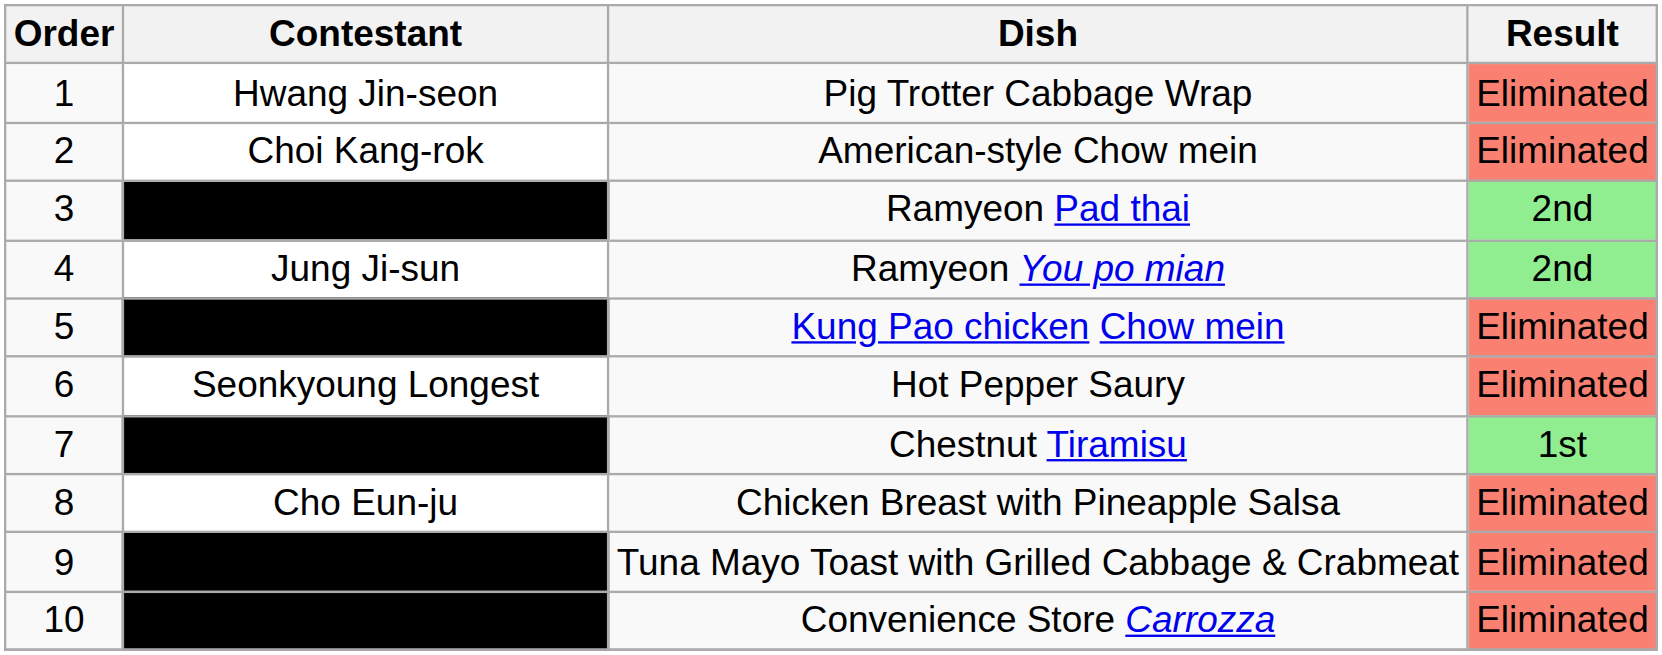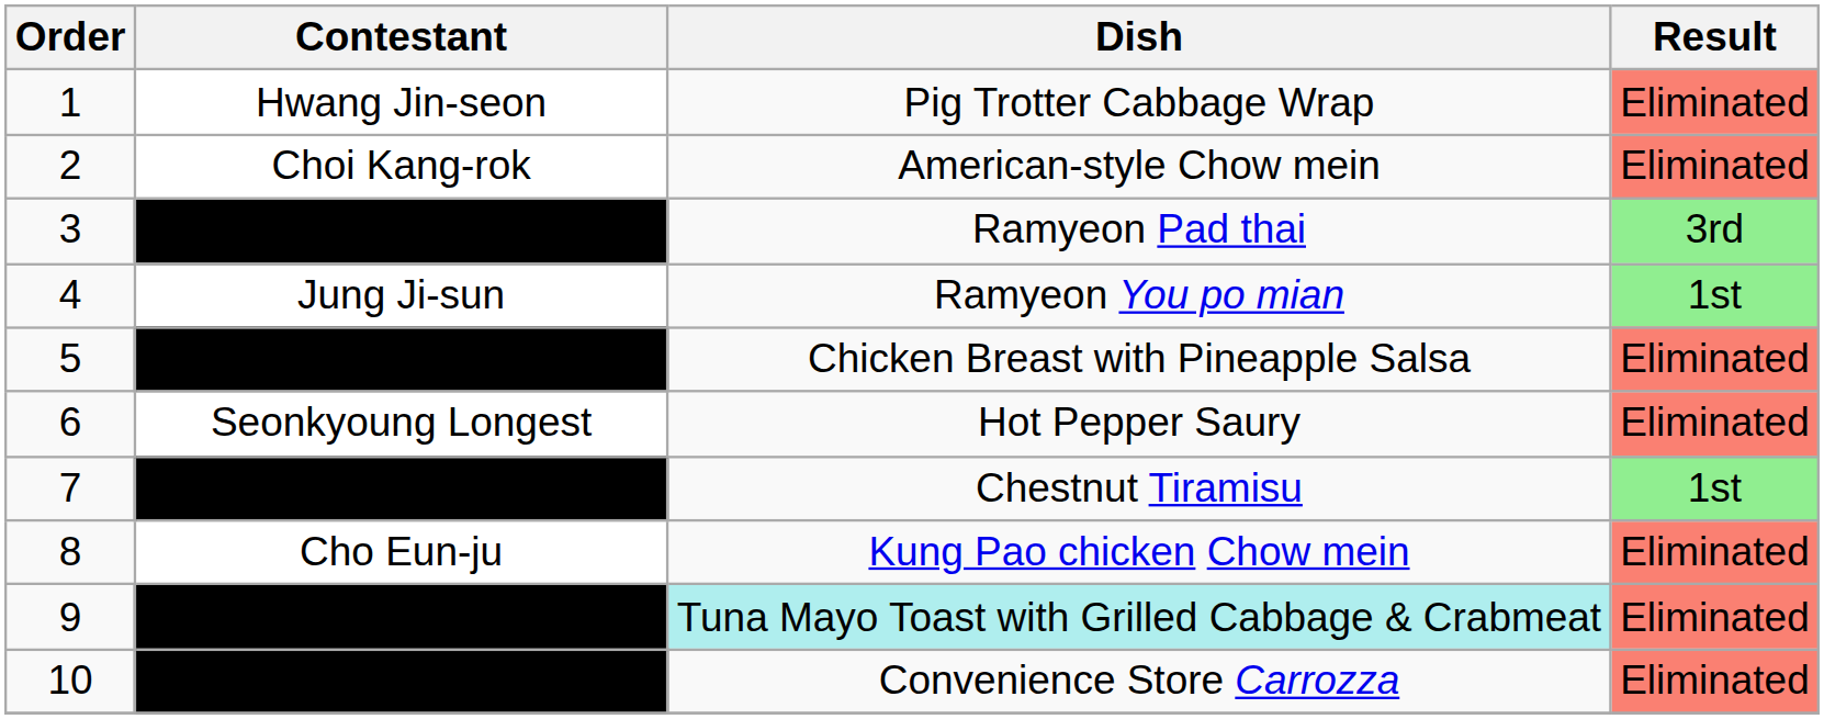Cooking Maniac | Result: 2nd -> 3rd
Jung Ji-sun | Result: 2nd -> 1st
Goddess of Chinese Cuisine | Dish: Kung Pao chicken Chow mein -> Chicken Breast with Pineapple Salsa
Cho Eun-ju | Dish: Chicken Breast with Pineapple Salsa -> Kung Pao chicken Chow mein
Hidden Genius | Dish: no background -> paleturquoise background
